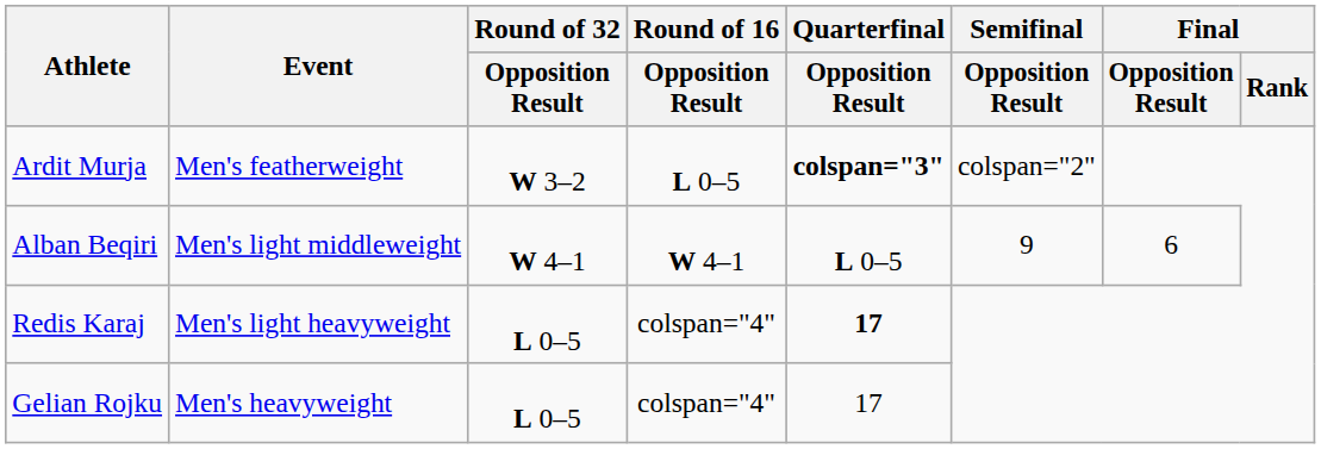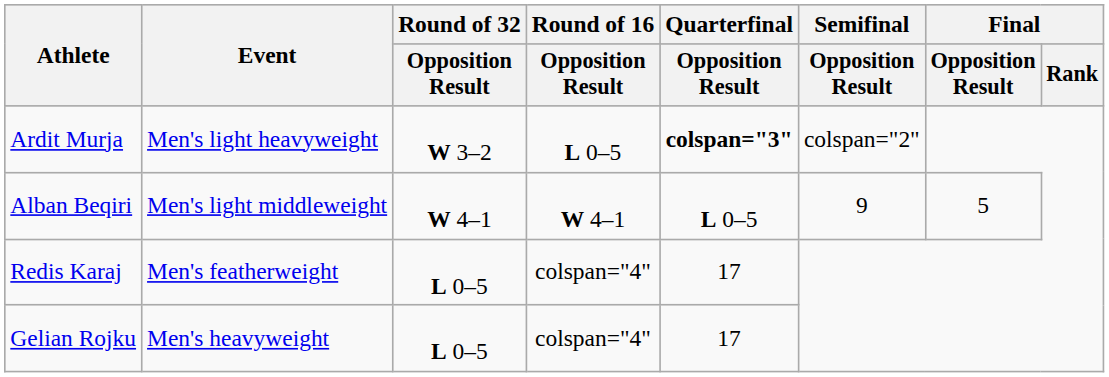Ardit Murja | Event: Men's featherweight -> Men's light heavyweight
Alban Beqiri | Final / Opposition Result: 6 -> 5
Redis Karaj | Event: Men's light heavyweight -> Men's featherweight
Redis Karaj | Quarterfinal / Opposition Result: bold -> normal
